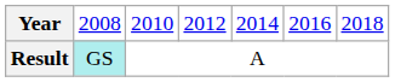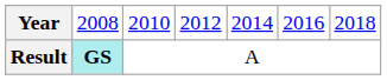Result | column 2: normal -> bold
